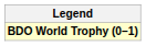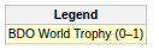row 2 | column 1: bold -> normal
